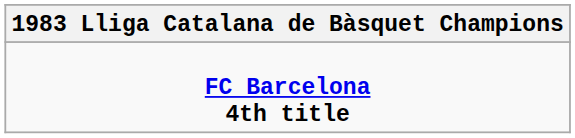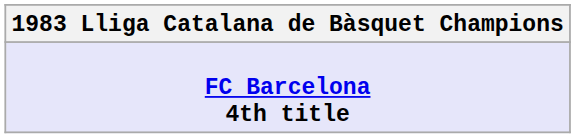row 2 | column 1: no background -> lavender background
